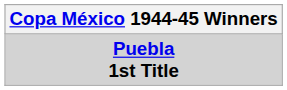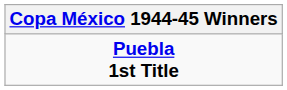row 2 | column 1: lightgrey background -> no background
